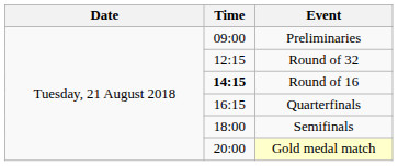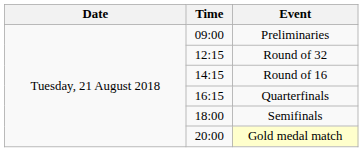Round of 16 | Time: bold -> normal
